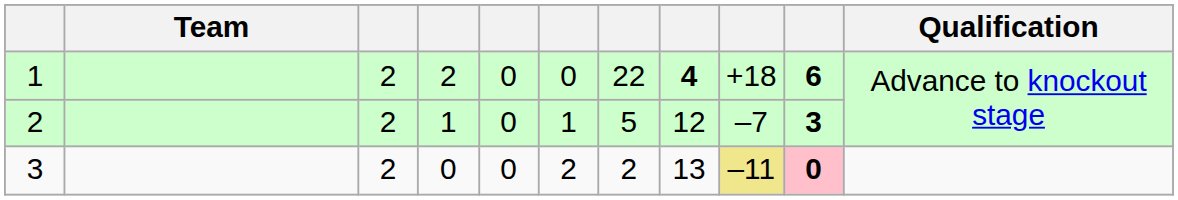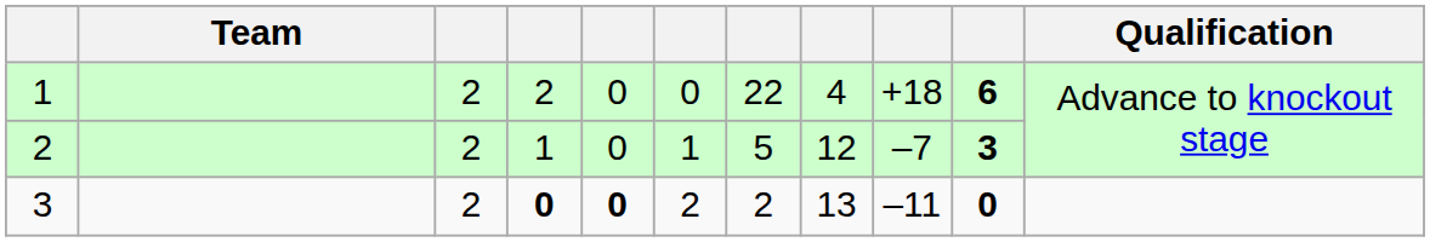row 2 | column 8: bold -> normal
row 4 | column 4: normal -> bold
row 4 | column 5: normal -> bold
row 4 | column 9: khaki background -> no background
row 4 | column 10: pink background -> no background
